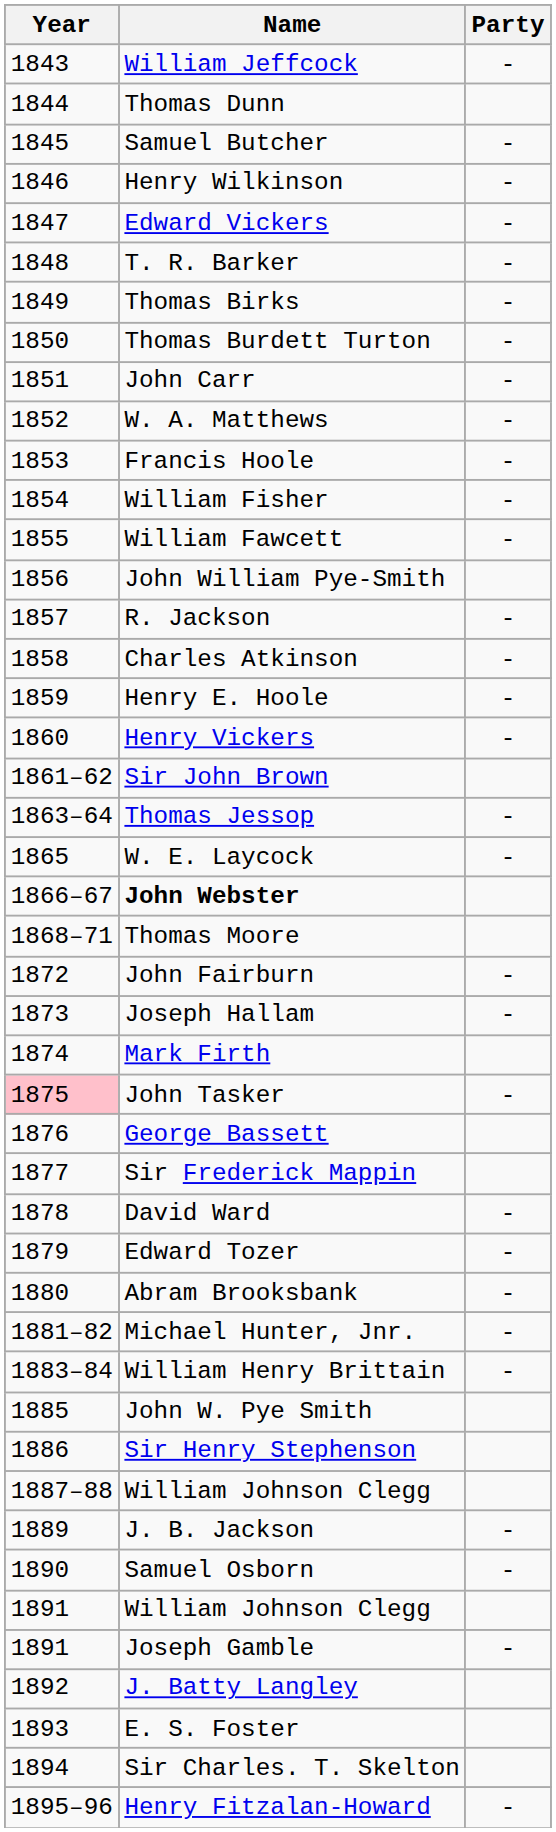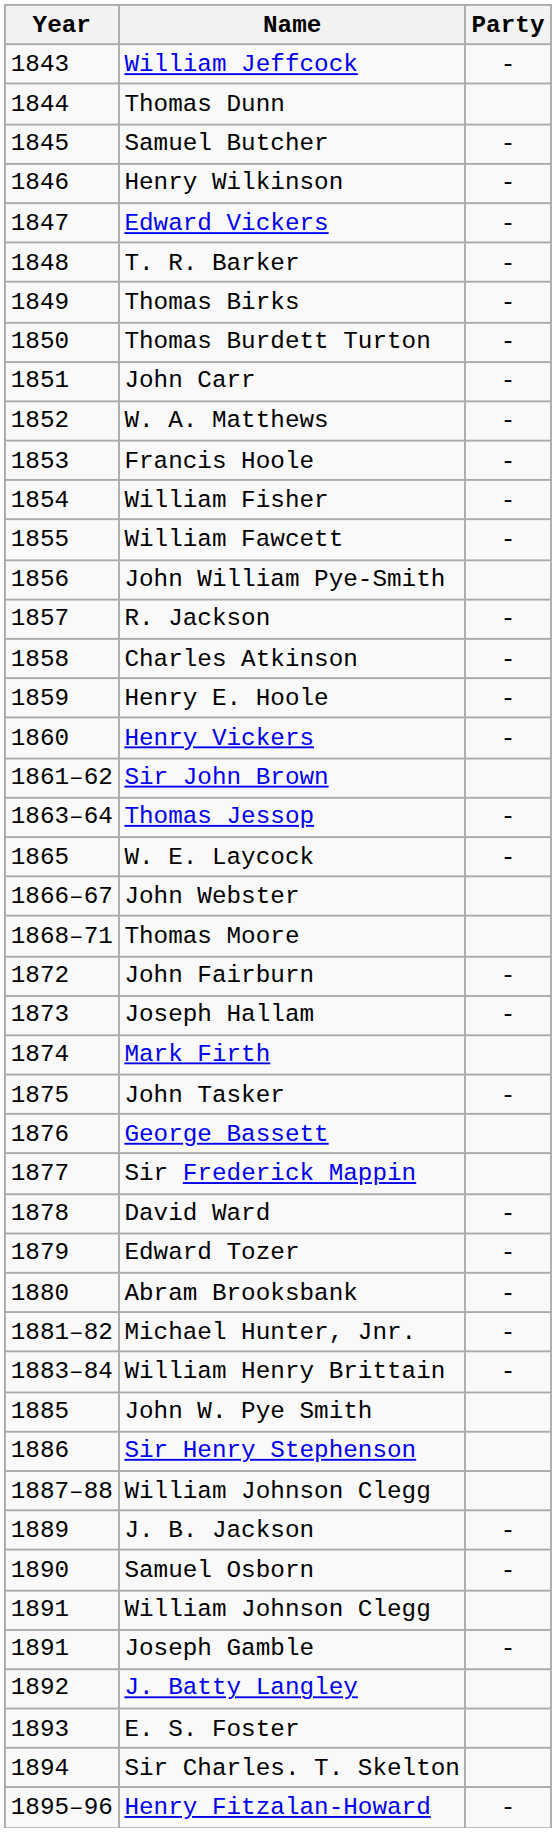John Webster | Name: bold -> normal
John Tasker | Year: pink background -> no background
